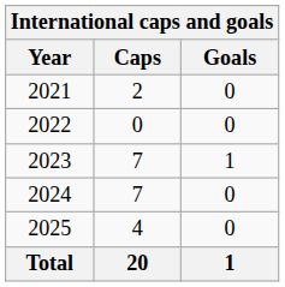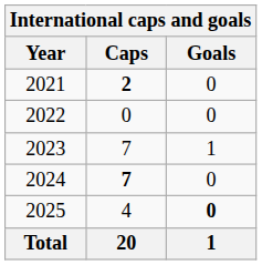2021 | Caps: normal -> bold
2024 | Caps: normal -> bold
2025 | Goals: normal -> bold
